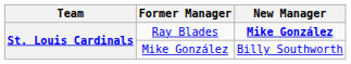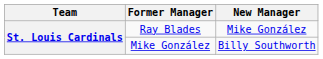Ray Blades | New Manager: bold -> normal
